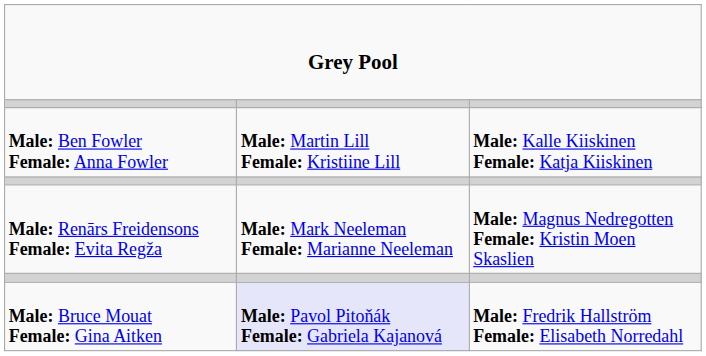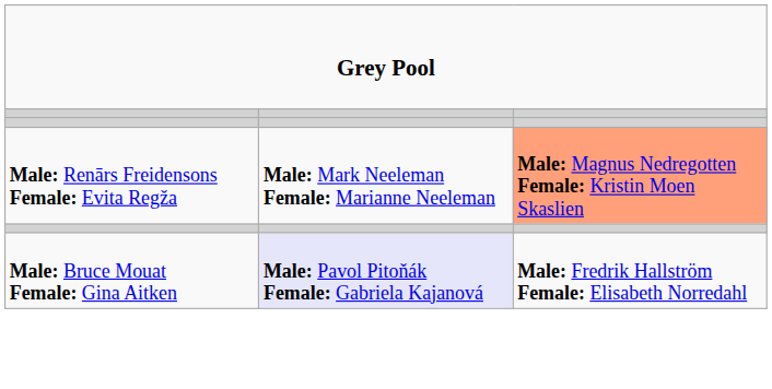- row: Male: Ben Fowler Female: Anna Fowler | Male: Martin Lill Female: Kristiine Lill | Male: Kalle Kiiskinen Female: Katja Kiiskinen
Male: Renārs Freidensons Female: Evita Regža | column 3: no background -> lightsalmon background
